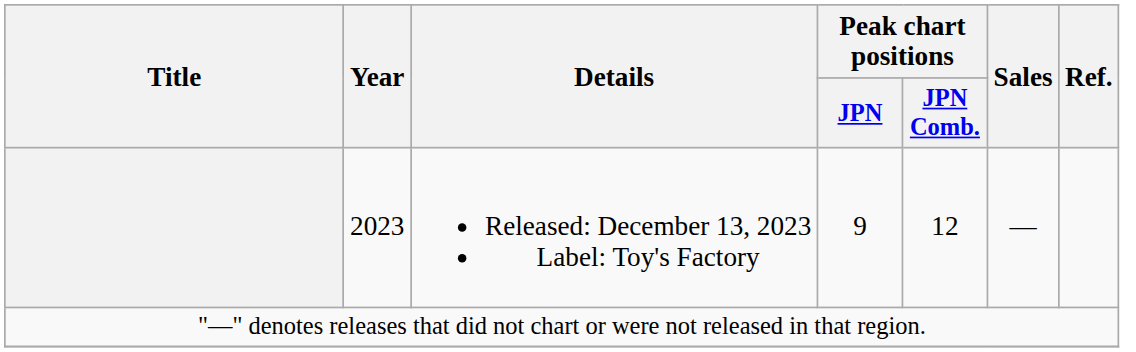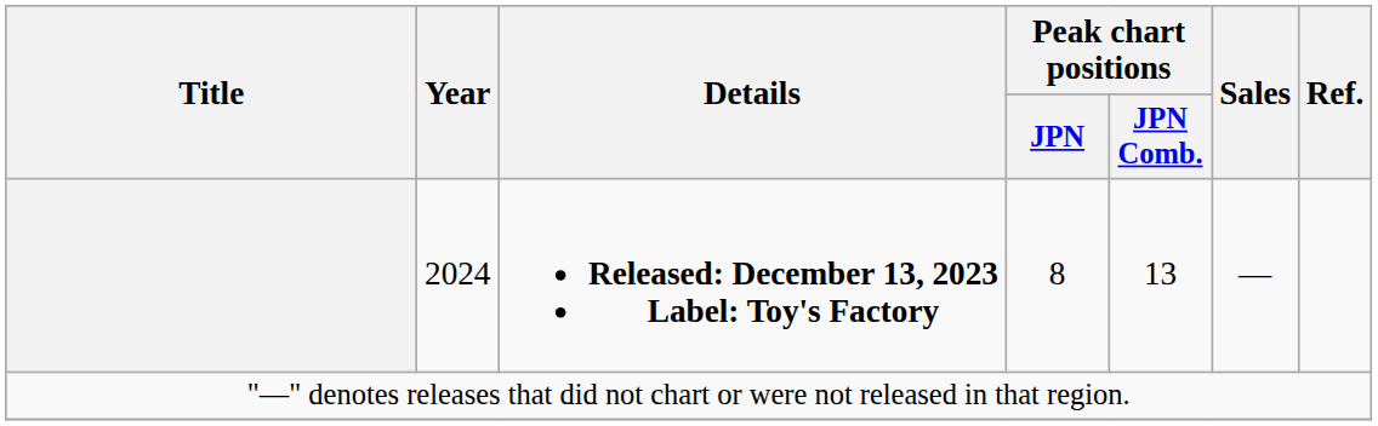row 3 | Year: 2023 -> 2024
row 3 | Details: normal -> bold
row 3 | Peak chart positions / JPN: 9 -> 8
row 3 | Peak chart positions / JPN Comb.: 12 -> 13
